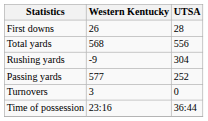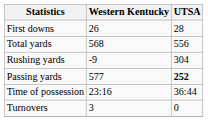Passing yards | UTSA: normal -> bold
rows swapped: Turnovers <-> Time of possession
